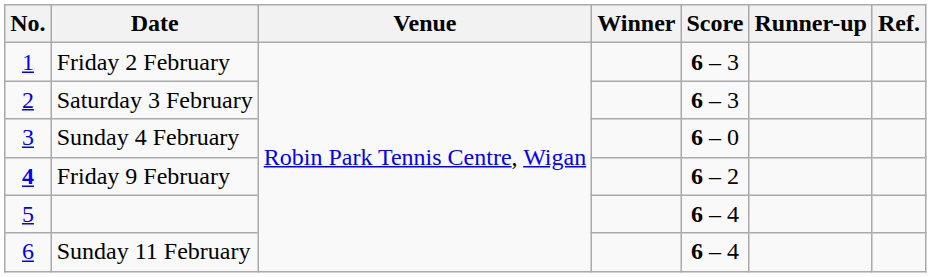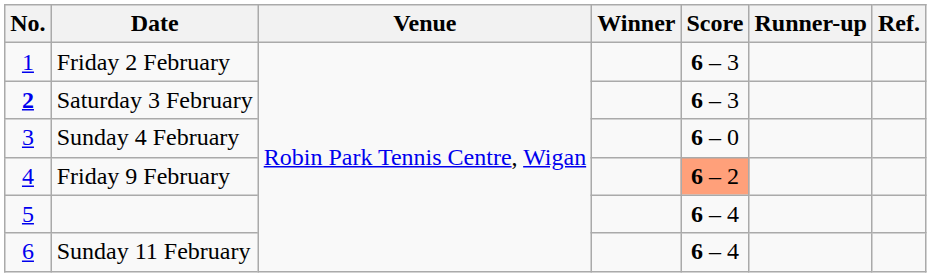Saturday 3 February | No.: normal -> bold
Friday 9 February | No.: bold -> normal
Friday 9 February | Score: no background -> lightsalmon background
